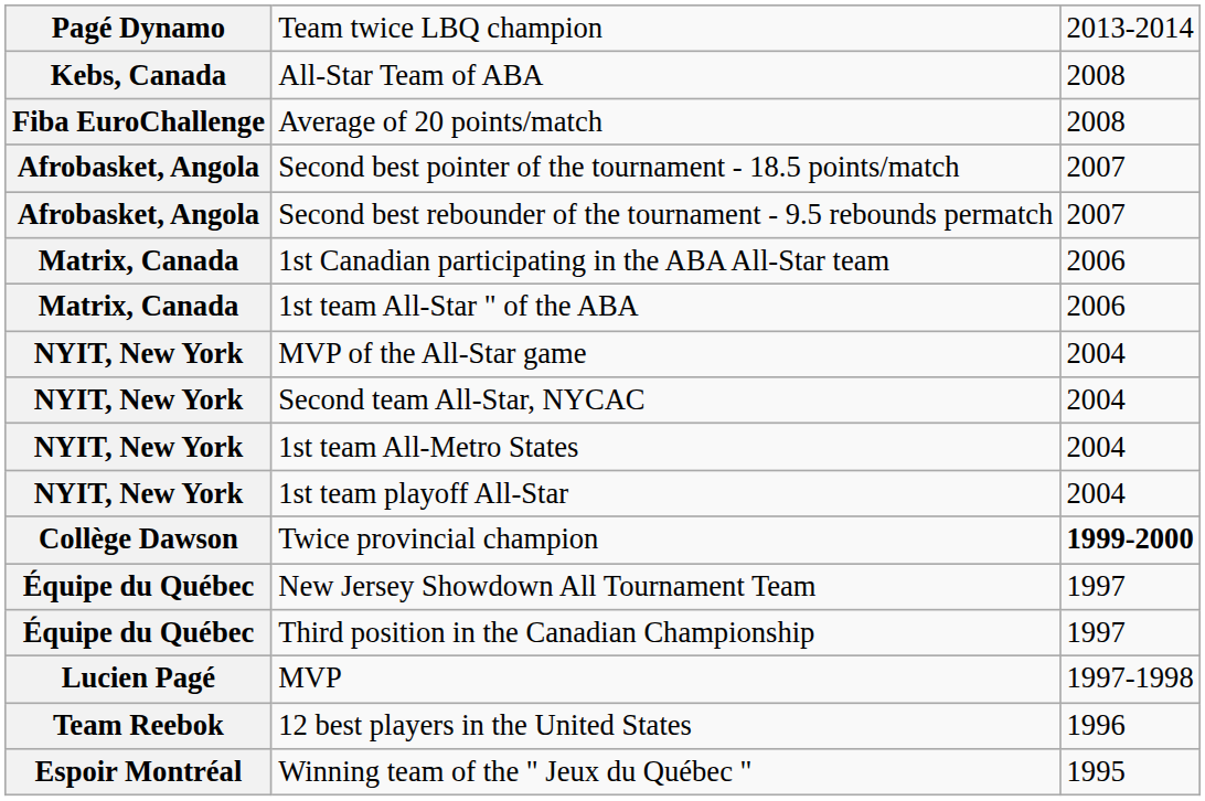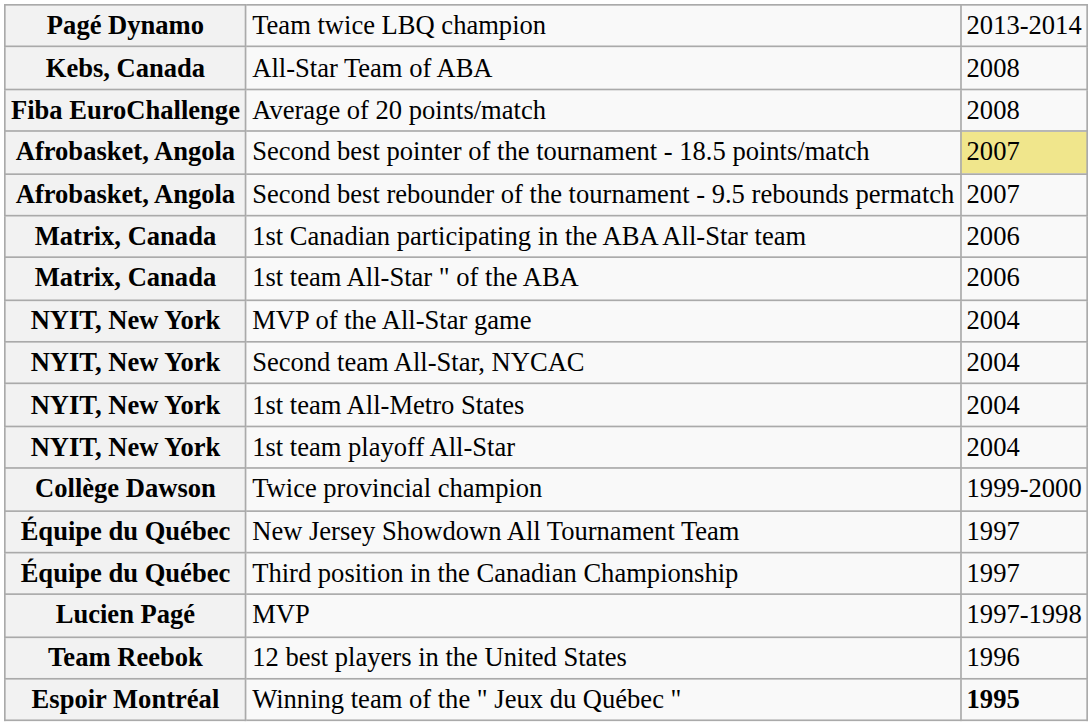Second best pointer of the tournament - 18.5 points/match | column 3: no background -> khaki background
Twice provincial champion | column 3: bold -> normal
Winning team of the " Jeux du Québec " | column 3: normal -> bold
